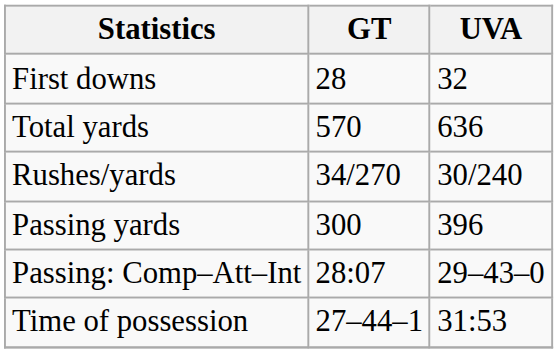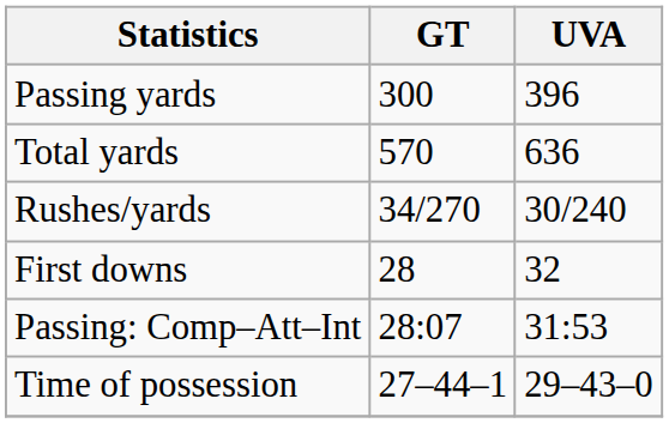rows swapped: First downs <-> Passing yards
Passing: Comp–Att–Int | UVA: 29–43–0 -> 31:53
Time of possession | UVA: 31:53 -> 29–43–0
